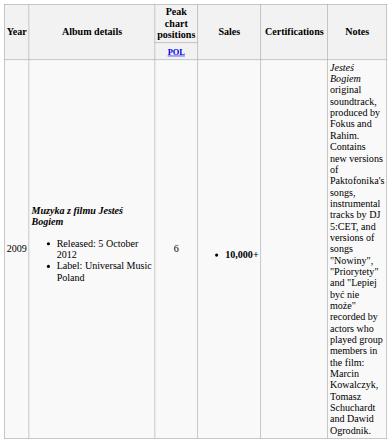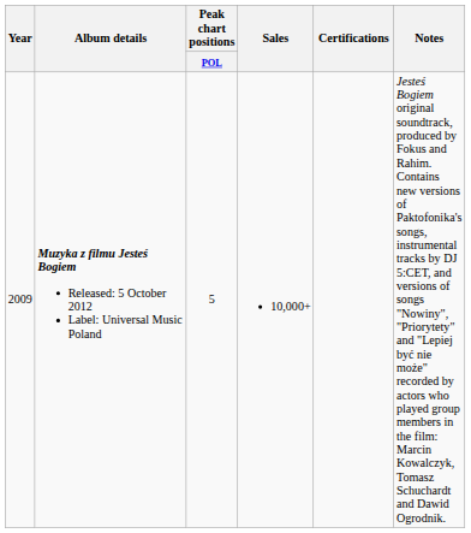row 3 | Peak chart positions / POL: 6 -> 5
row 3 | Sales: bold -> normal
